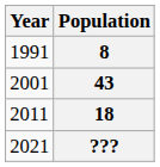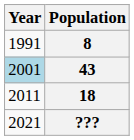43 | Year: no background -> lightblue background
